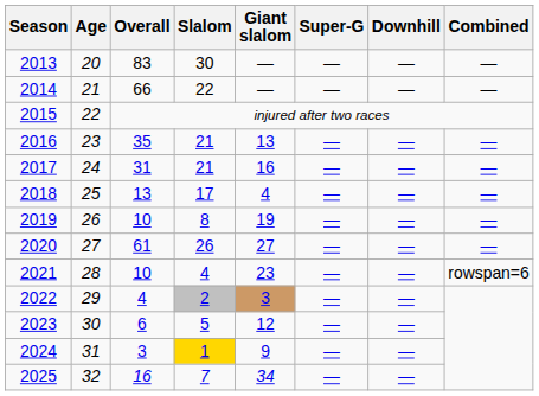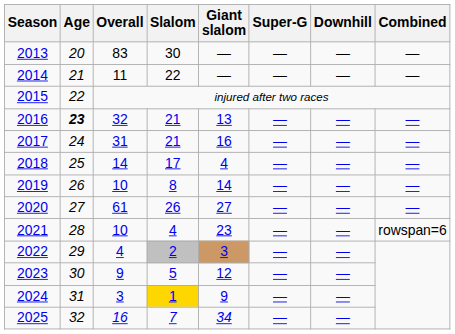2014 | Overall: 66 -> 11
2016 | Age: normal -> bold
2016 | Overall: 35 -> 32
2018 | Overall: 13 -> 14
2019 | Giant slalom: 19 -> 14
2023 | Overall: 6 -> 9
